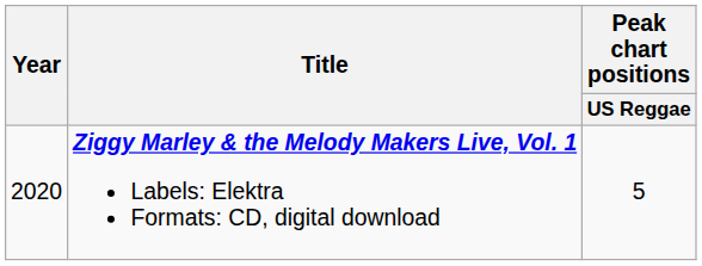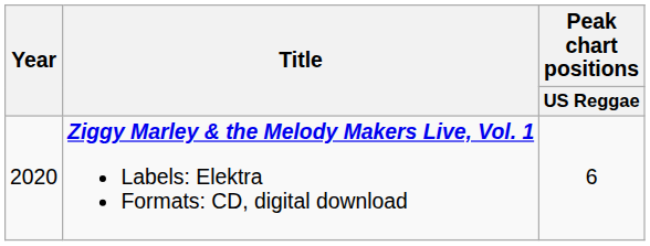row 3 | Peak chart positions / US Reggae: 5 -> 6
